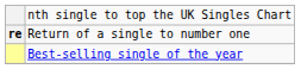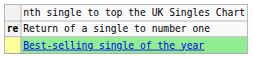row 3 | column 2: no background -> lightgreen background
